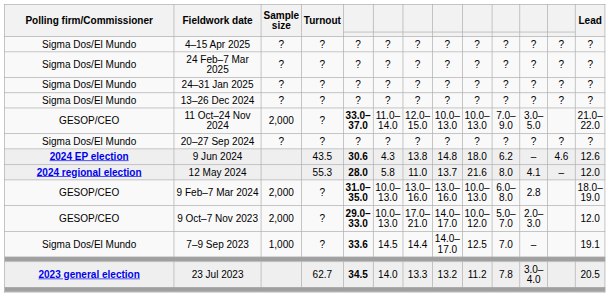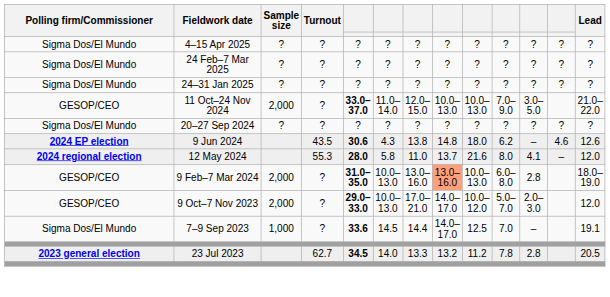- row: Sigma Dos/El Mundo | 13–26 Dec 2024 | ? | ? | ? | ? | ? | ? | ? | ? | ? | ? | ?
9 Feb–7 Mar 2024 | column 8: no background -> lightsalmon background
23 Jul 2023 | column 11: 3.0– 4.0 -> 2.8
